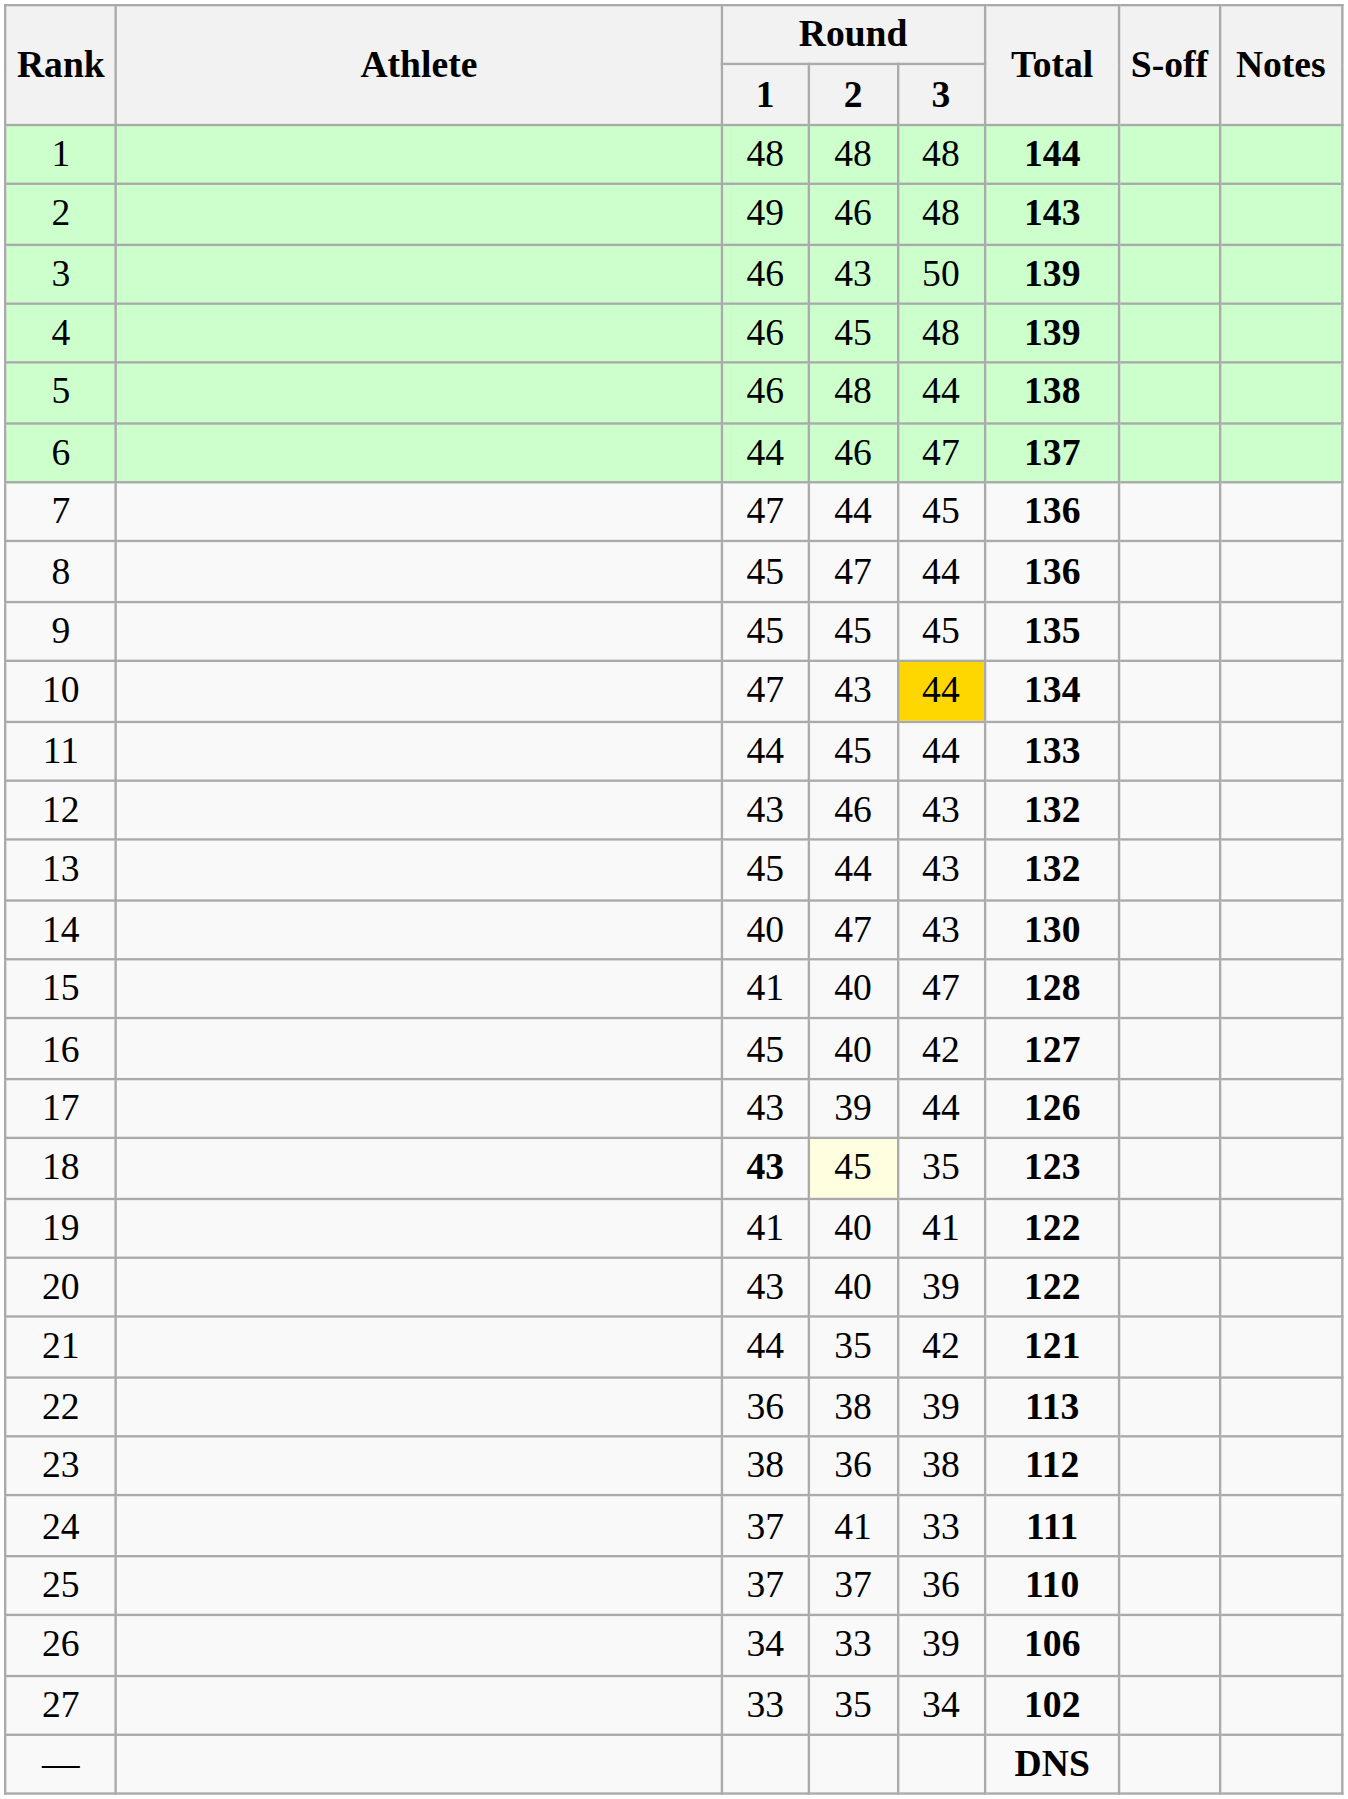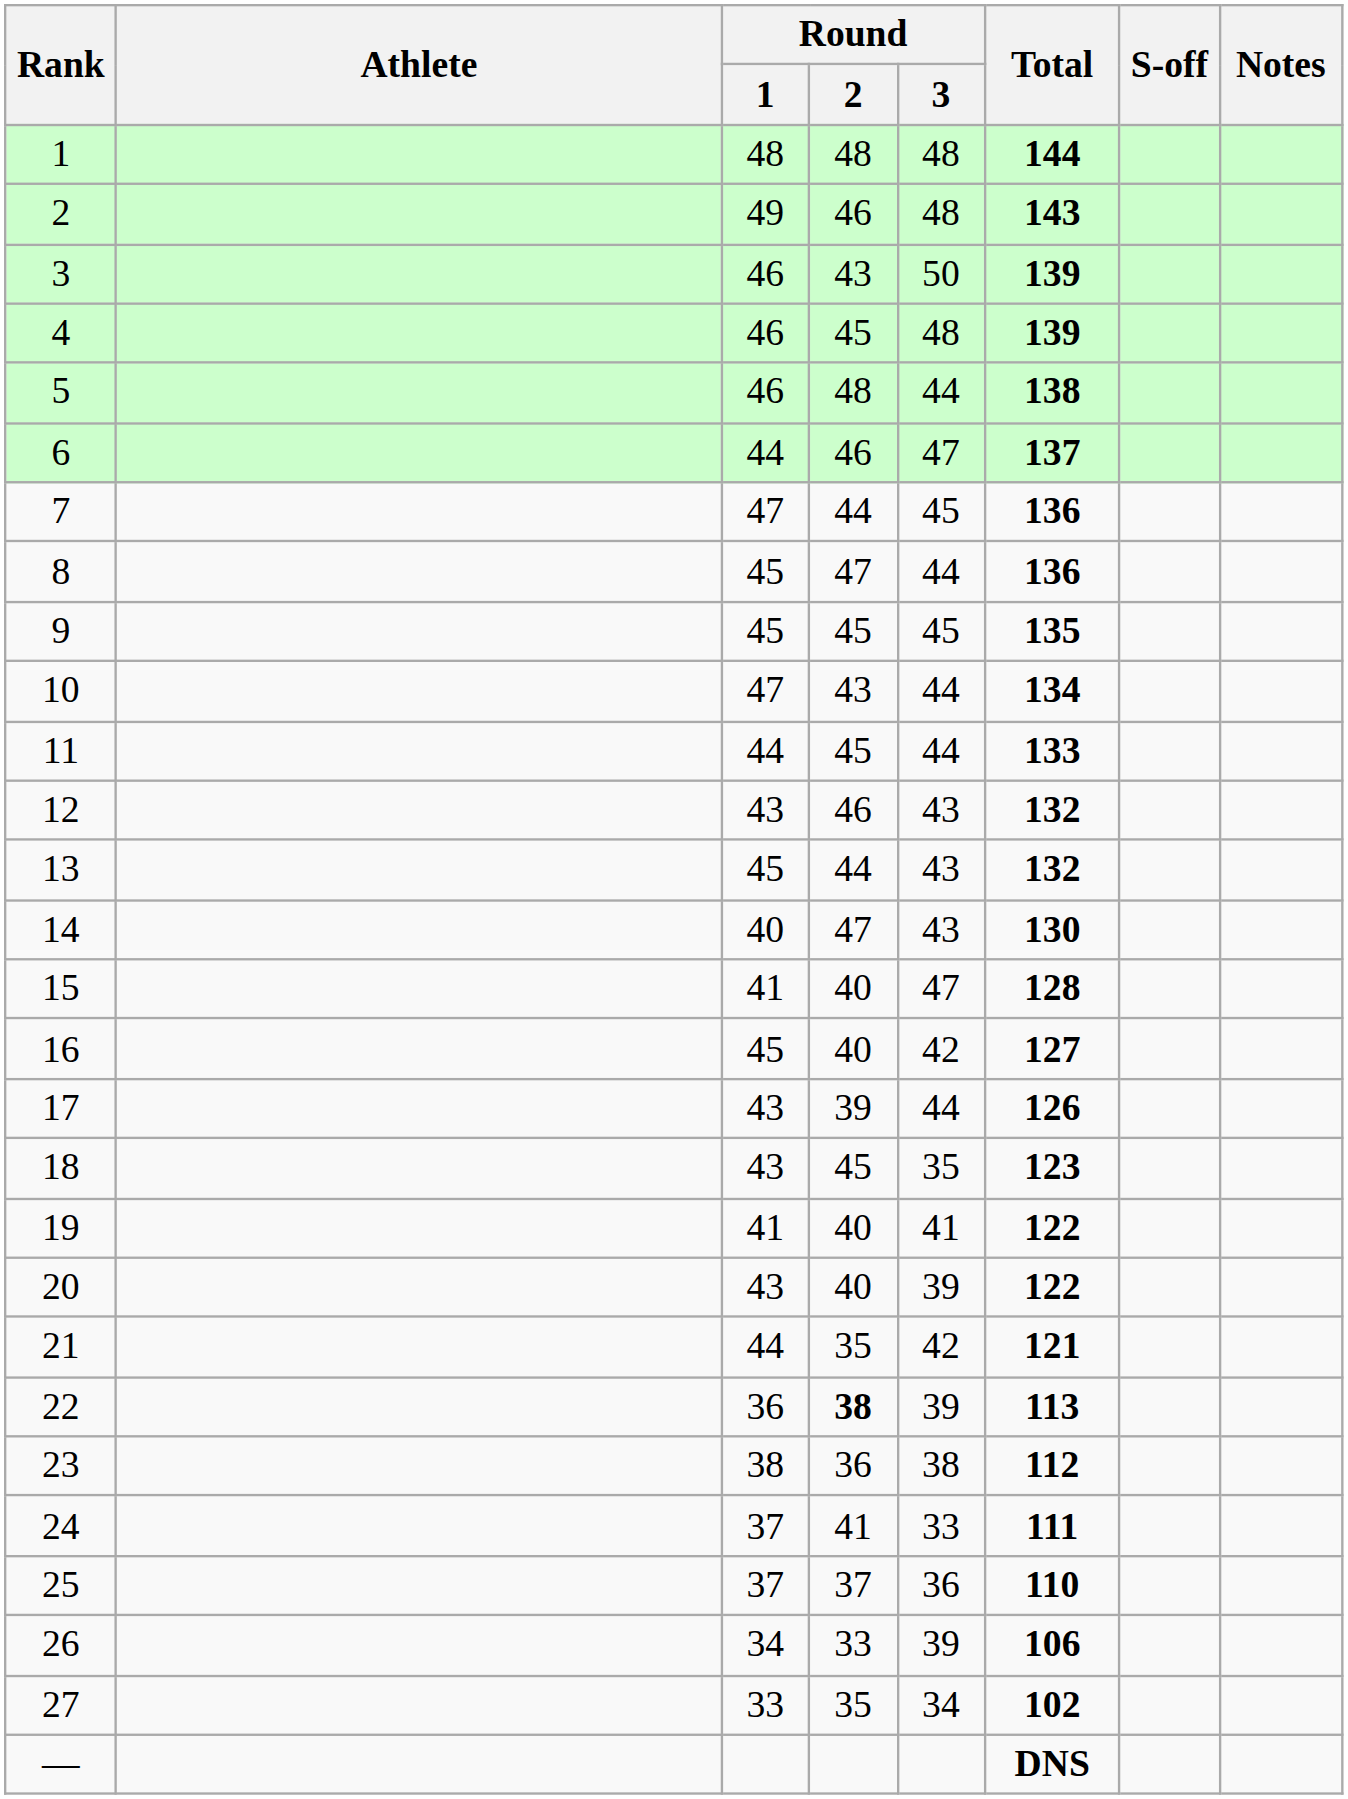10 | Round / 3: gold background -> no background
18 | Round / 1: bold -> normal
18 | Round / 2: lightyellow background -> no background
22 | Round / 2: normal -> bold
